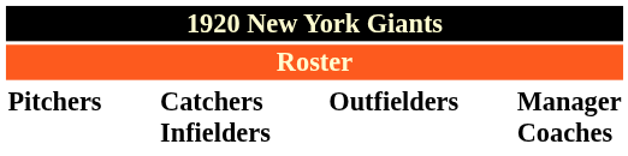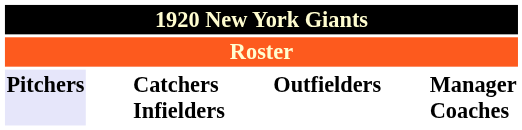Pitchers | column 1: no background -> lavender background
